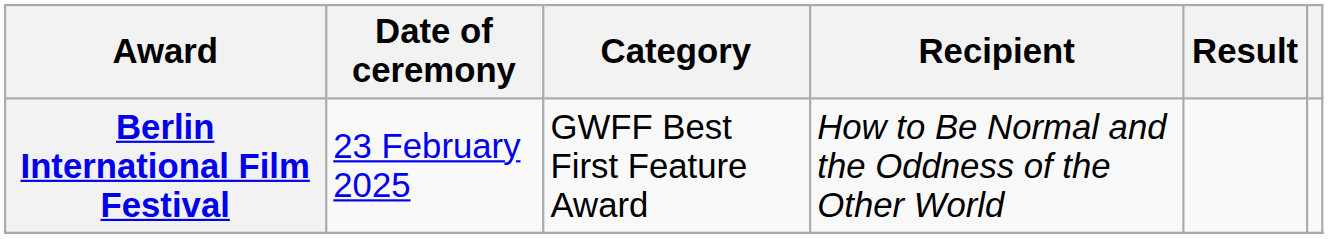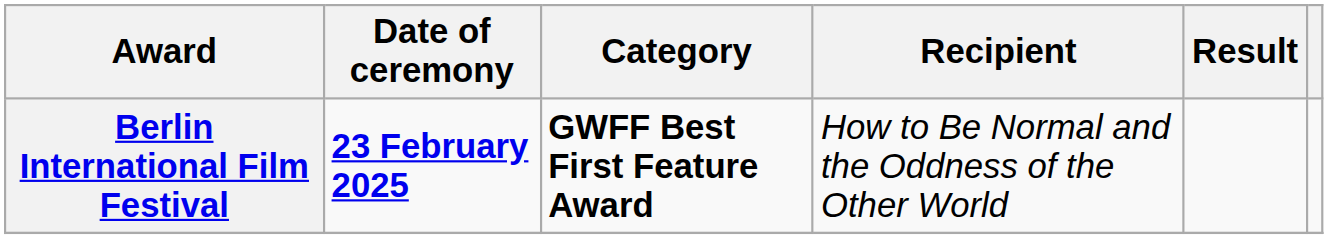Berlin International Film Festival | Date of ceremony: normal -> bold
Berlin International Film Festival | Category: normal -> bold
